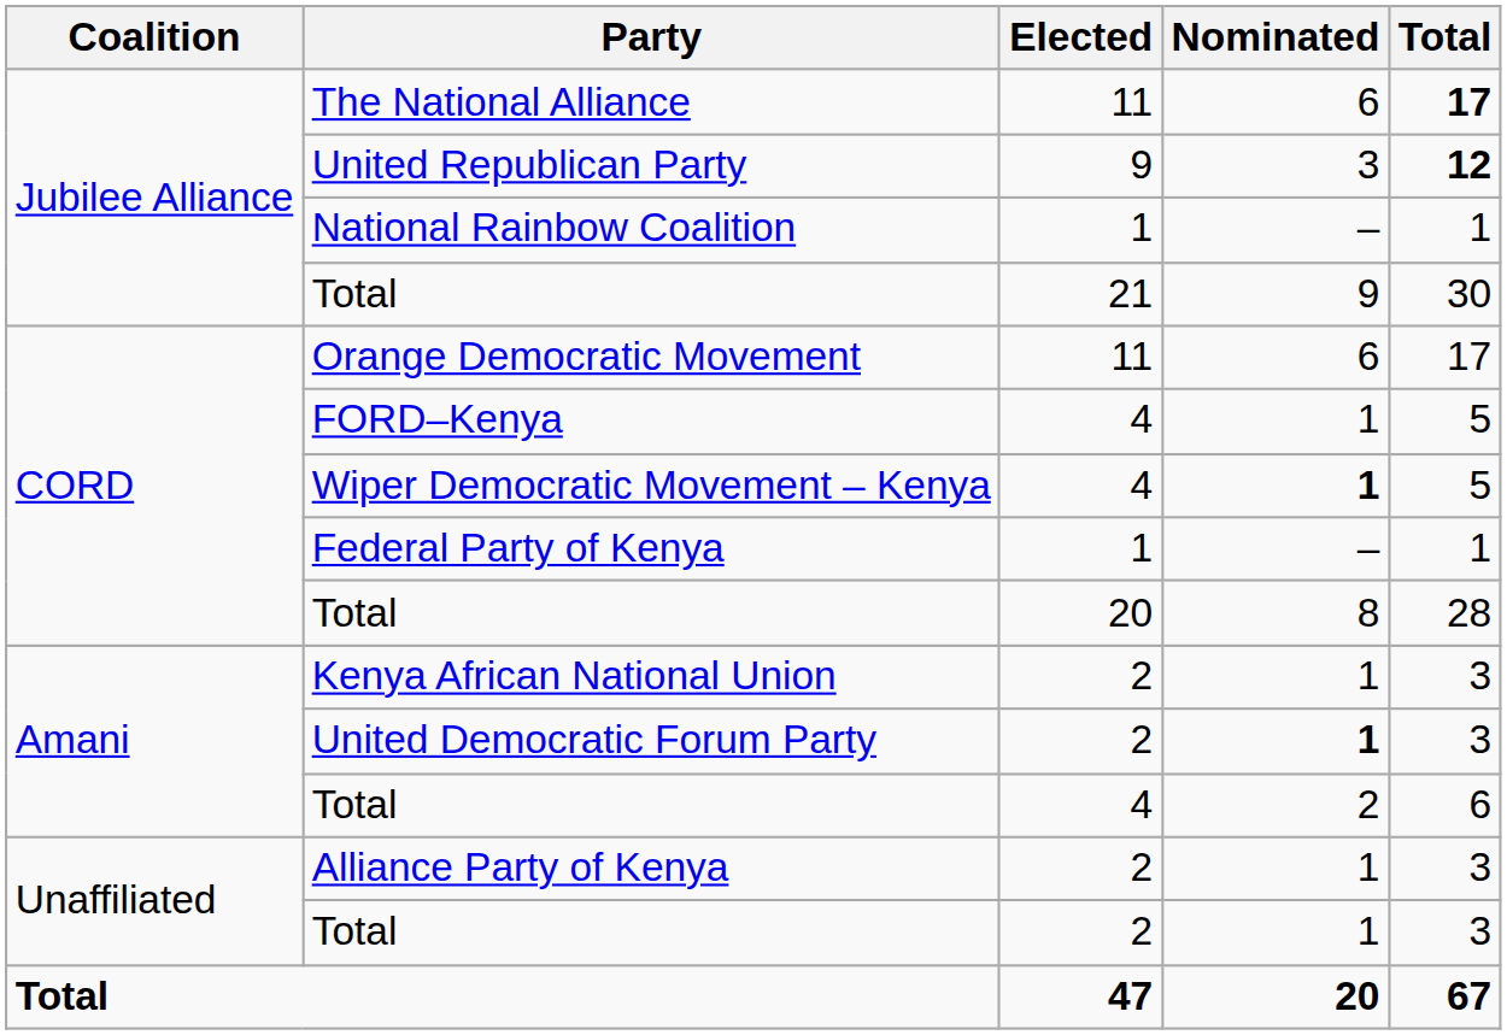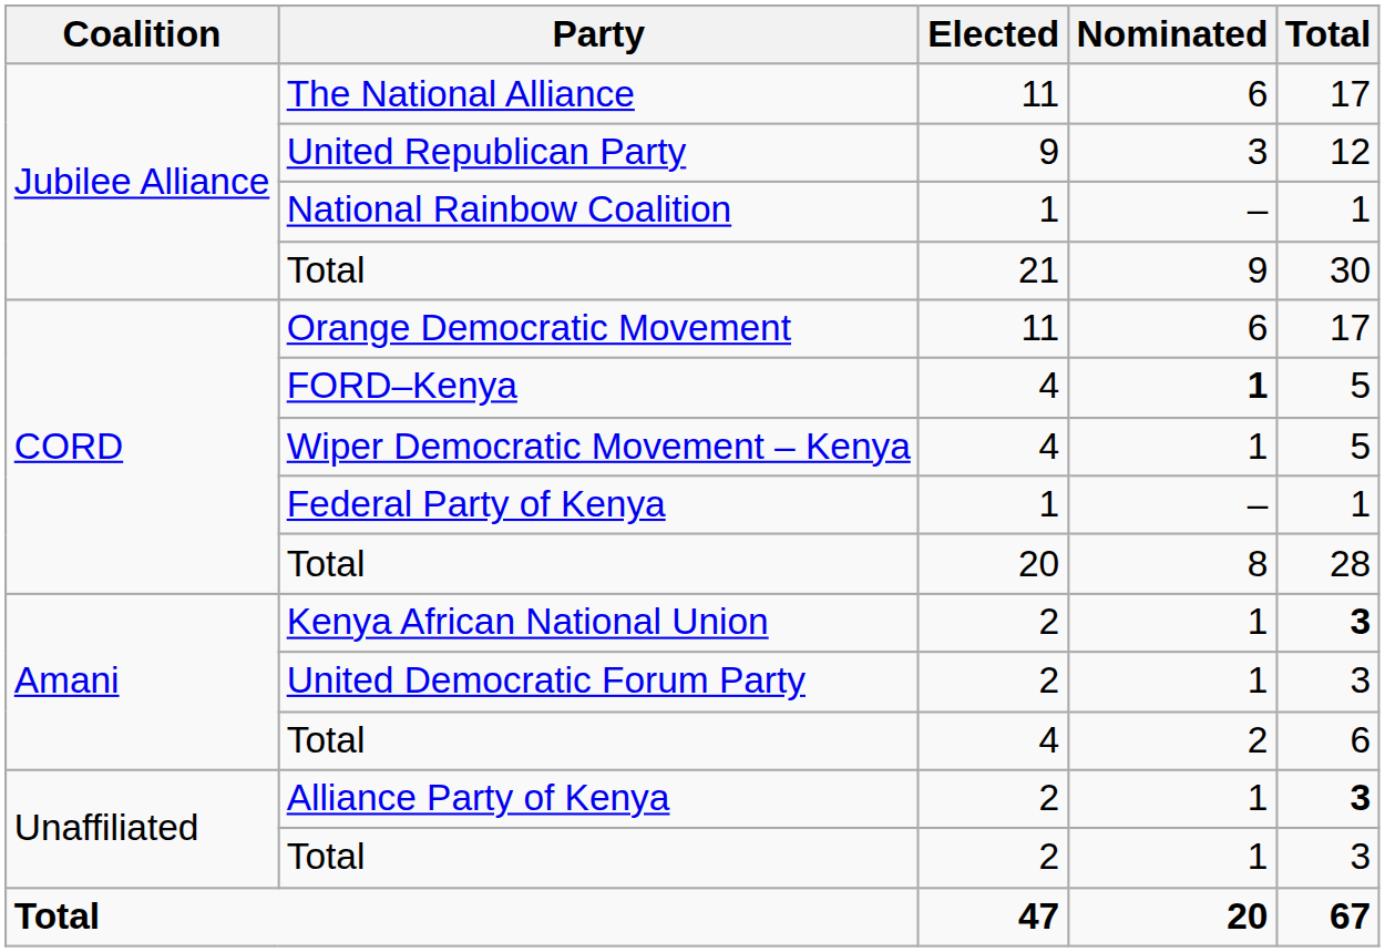The National Alliance | Total: bold -> normal
United Republican Party | Total: bold -> normal
FORD–Kenya | Nominated: normal -> bold
Wiper Democratic Movement – Kenya | Nominated: bold -> normal
Kenya African National Union | Total: normal -> bold
United Democratic Forum Party | Nominated: bold -> normal
Alliance Party of Kenya | Total: normal -> bold
